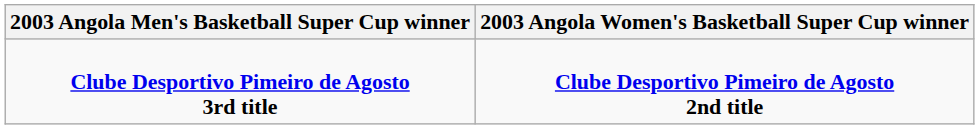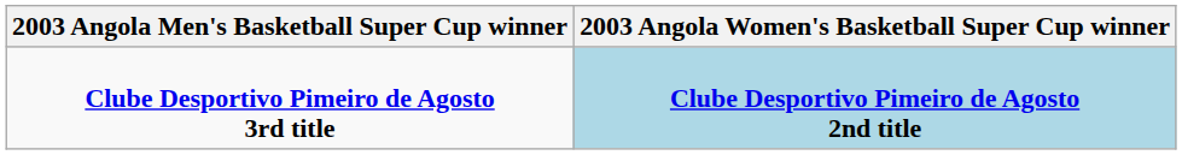Clube Desportivo Pimeiro de Agosto 3rd title | 2003 Angola Women's Basketball Super Cup winner: no background -> lightblue background
